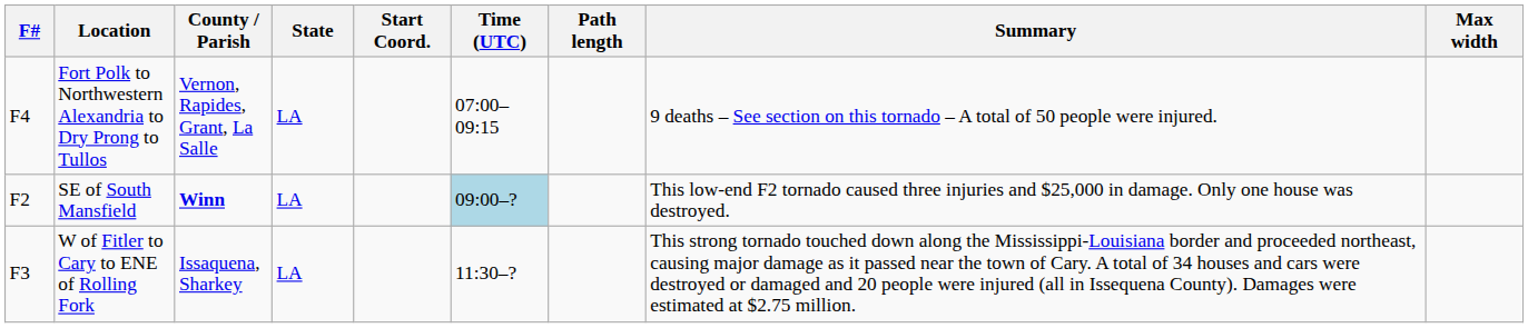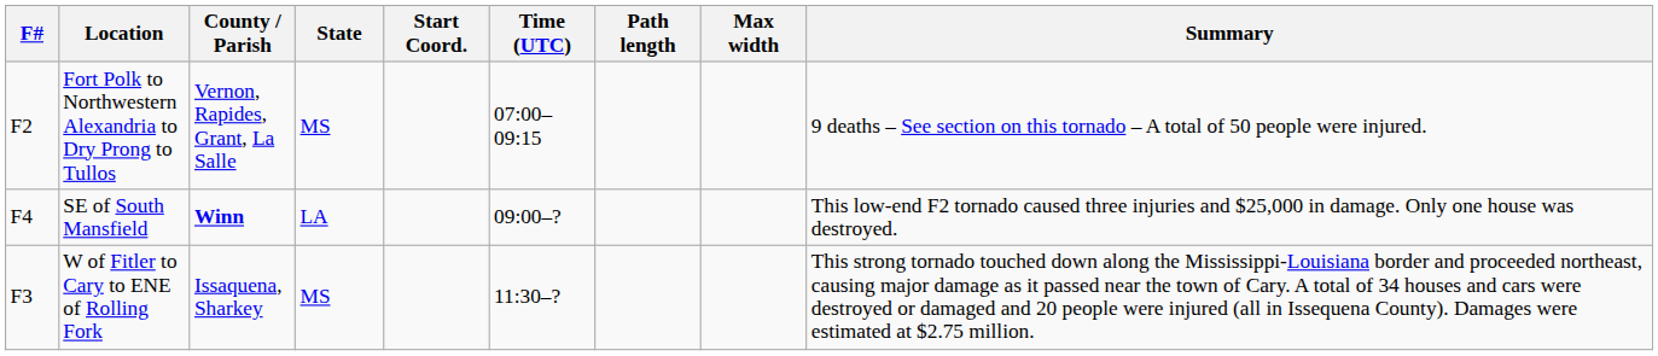columns swapped: Max width <-> Summary
Fort Polk to Northwestern Alexandria to Dry Prong to Tullos | F#: F4 -> F2
Fort Polk to Northwestern Alexandria to Dry Prong to Tullos | State: LA -> MS
SE of South Mansfield | F#: F2 -> F4
SE of South Mansfield | Time (UTC): lightblue background -> no background
W of Fitler to Cary to ENE of Rolling Fork | State: LA -> MS
